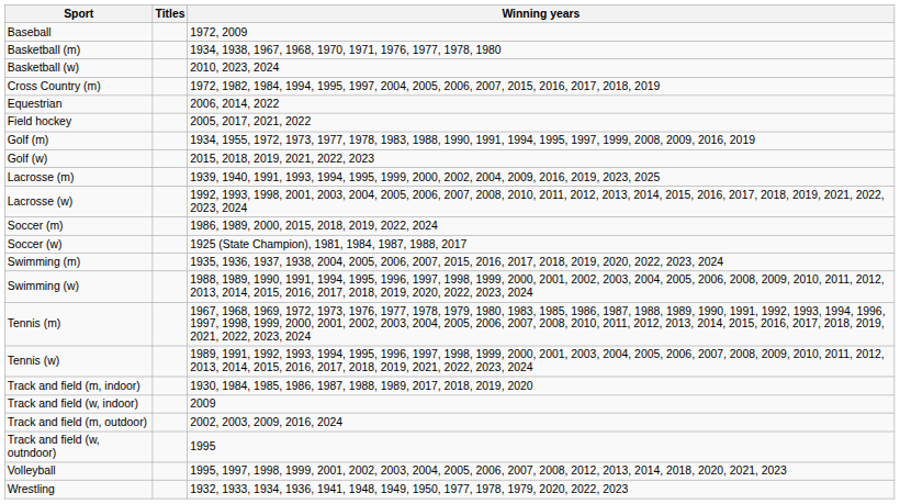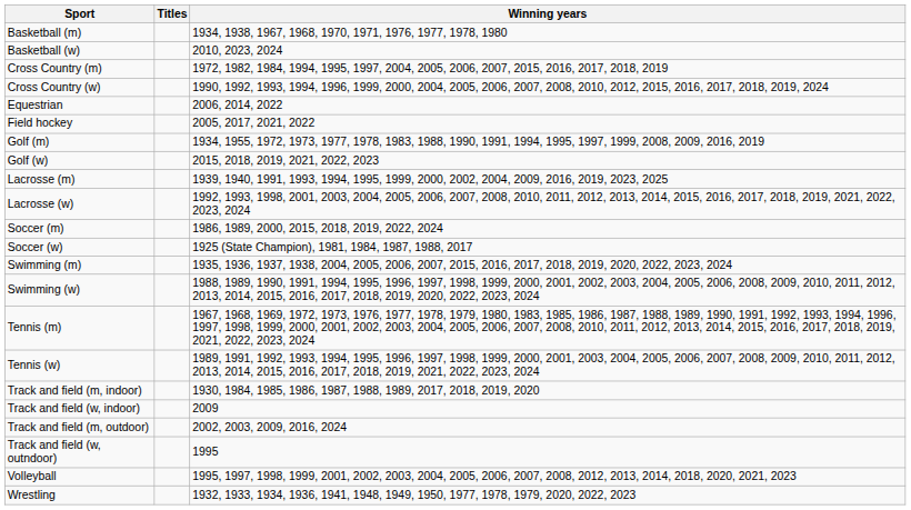- row: Baseball | 1972, 2009
+ row: Cross Country (w) | 1990, 1992, 1993, 1994, 1996, 1999, 2000, 2004, 2005, 2006, 2007, 2008, 2010, 2012, 2015, 2016, 2017, 2018, 2019, 2024
